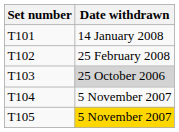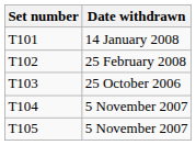T103 | Date withdrawn: lightgrey background -> no background
T105 | Date withdrawn: gold background -> no background
